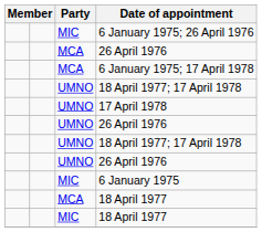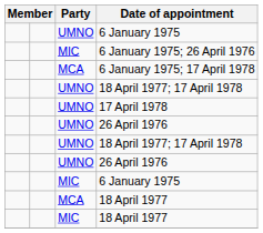+ row: UMNO | 6 January 1975
- row: MCA | 26 April 1976
